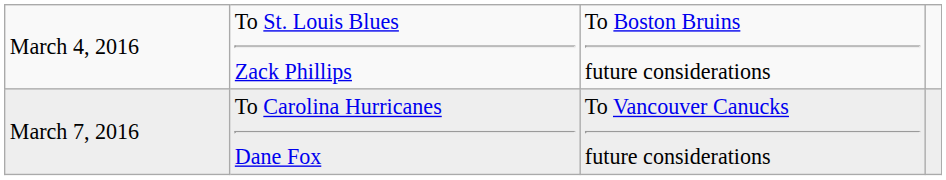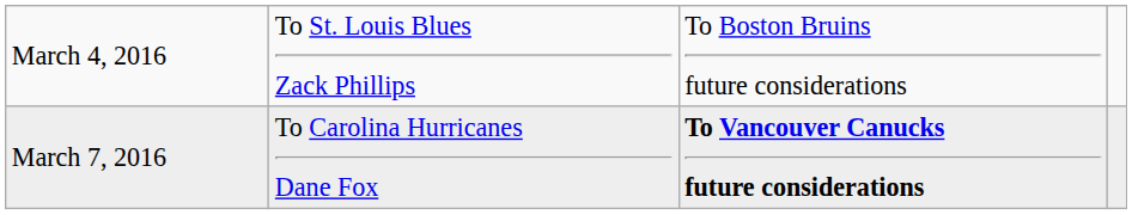March 7, 2016 | column 3: normal -> bold
